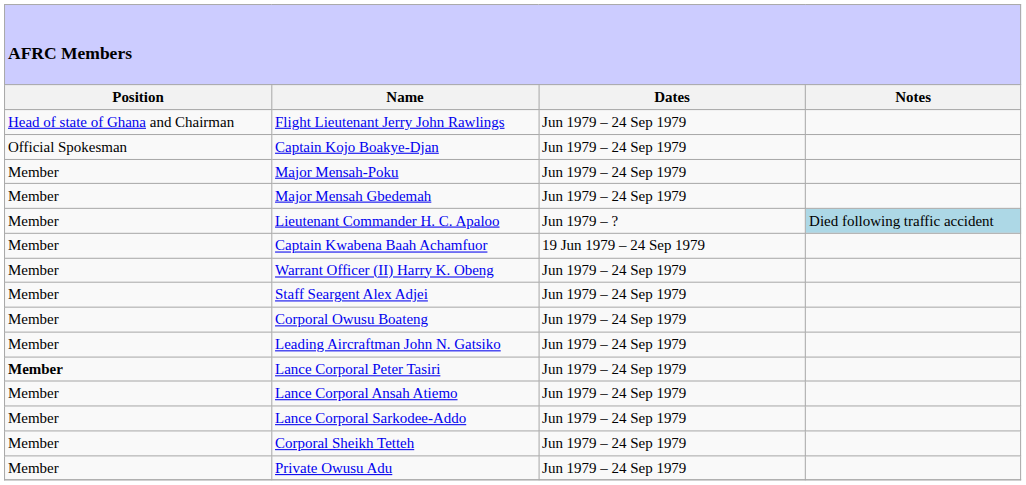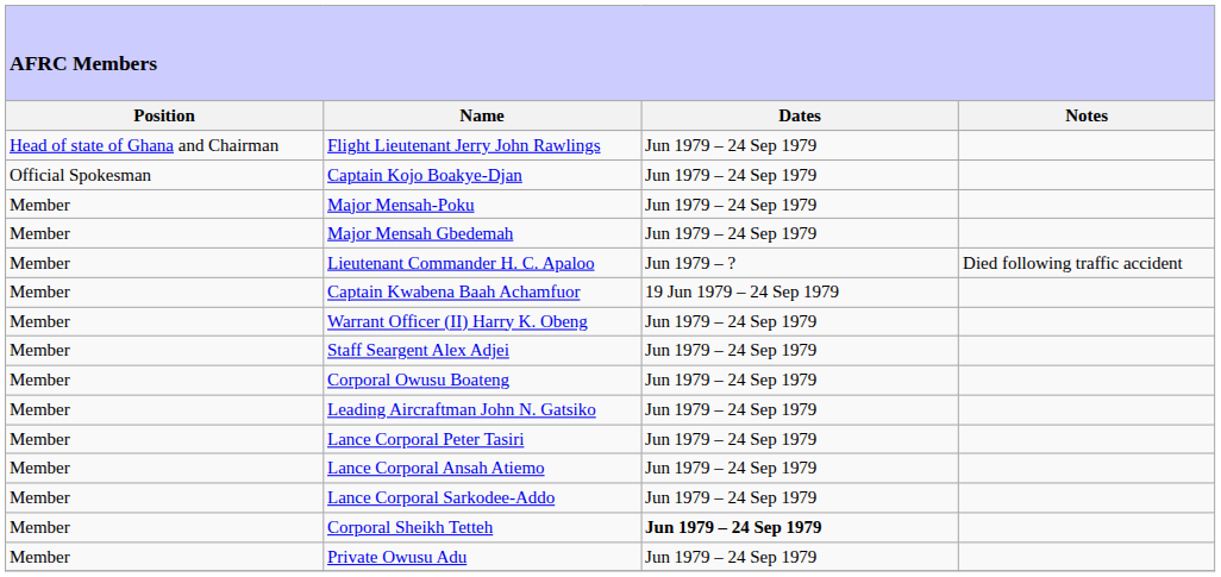Lieutenant Commander H. C. Apaloo | column 4: lightblue background -> no background
Lance Corporal Peter Tasiri | column 1: bold -> normal
Corporal Sheikh Tetteh | column 3: normal -> bold
